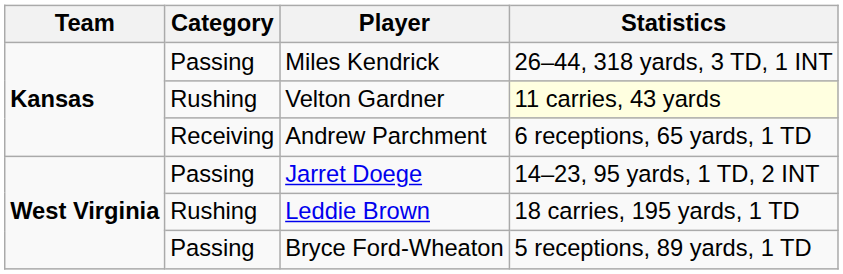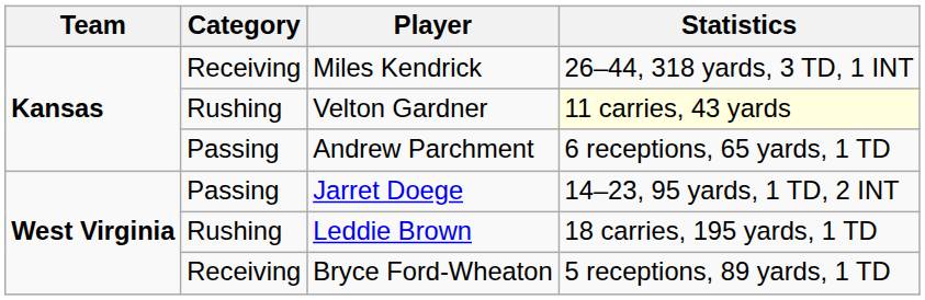Miles Kendrick | Category: Passing -> Receiving
Andrew Parchment | Category: Receiving -> Passing
Bryce Ford-Wheaton | Category: Passing -> Receiving
